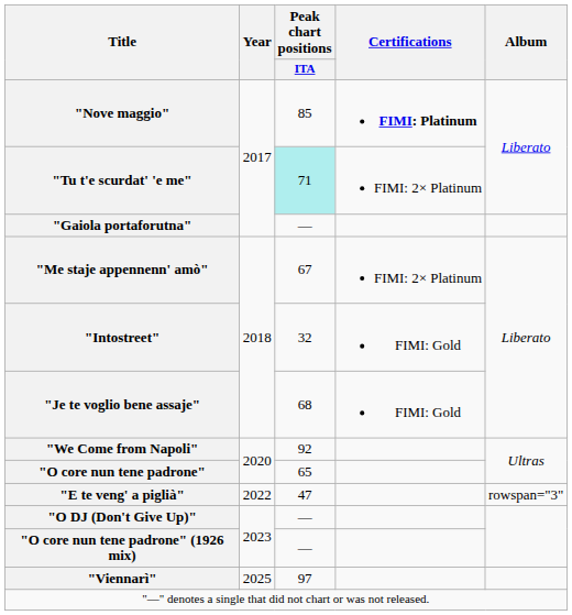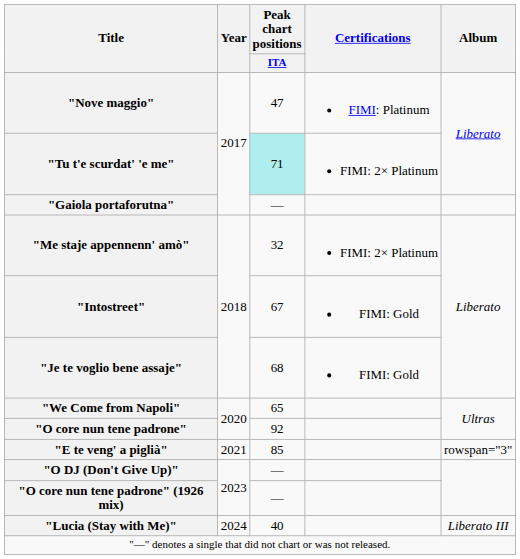"Nove maggio" | Peak chart positions / ITA: 85 -> 47
"Nove maggio" | Certifications: bold -> normal
"Me staje appennenn' amò" | Peak chart positions / ITA: 67 -> 32
"Intostreet" | Peak chart positions / ITA: 32 -> 67
"We Come from Napoli" | Peak chart positions / ITA: 92 -> 65
"O core nun tene padrone" | Peak chart positions / ITA: 65 -> 92
"E te veng' a piglià" | Year: 2022 -> 2021
"E te veng' a piglià" | Peak chart positions / ITA: 47 -> 85
+ row: "Lucia (Stay with Me)" | 2024 | 40 | Liberato III
- row: "Viennarì" | 2025 | 97
